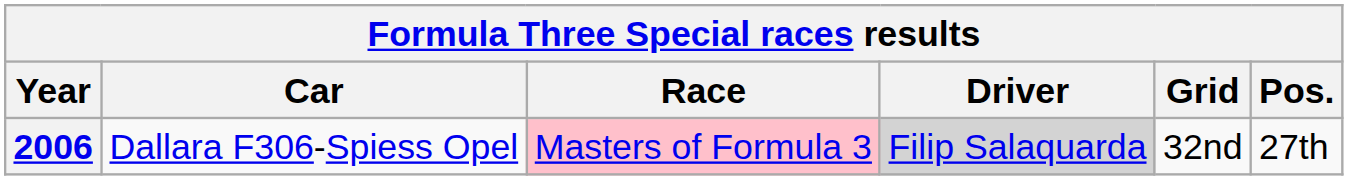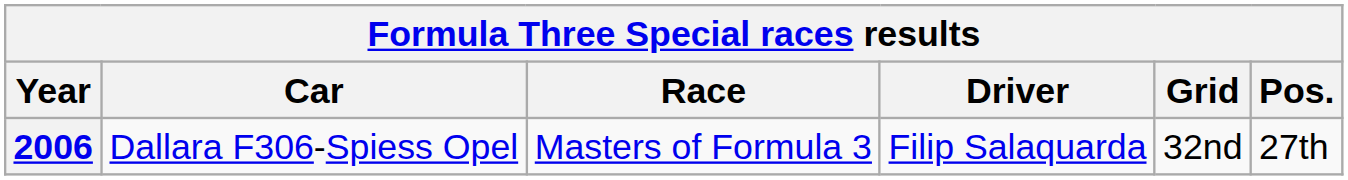2006 | Race: pink background -> no background
2006 | Driver: lightgrey background -> no background
